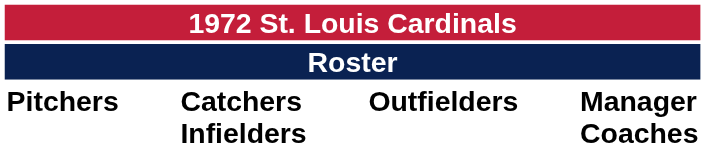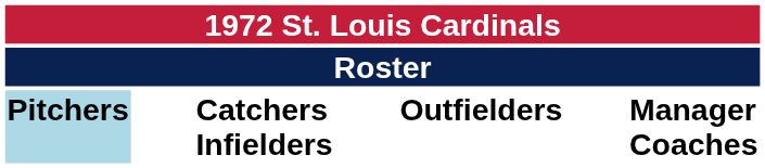Pitchers | column 1: no background -> lightblue background
